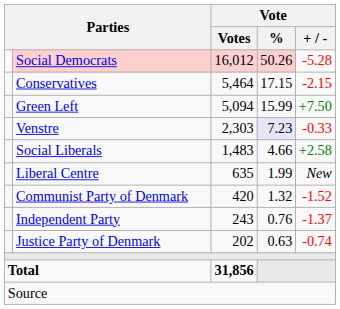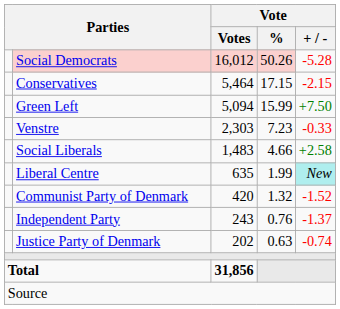Venstre | Vote / %: lavender background -> no background
Liberal Centre | Vote / + / -: no background -> paleturquoise background
